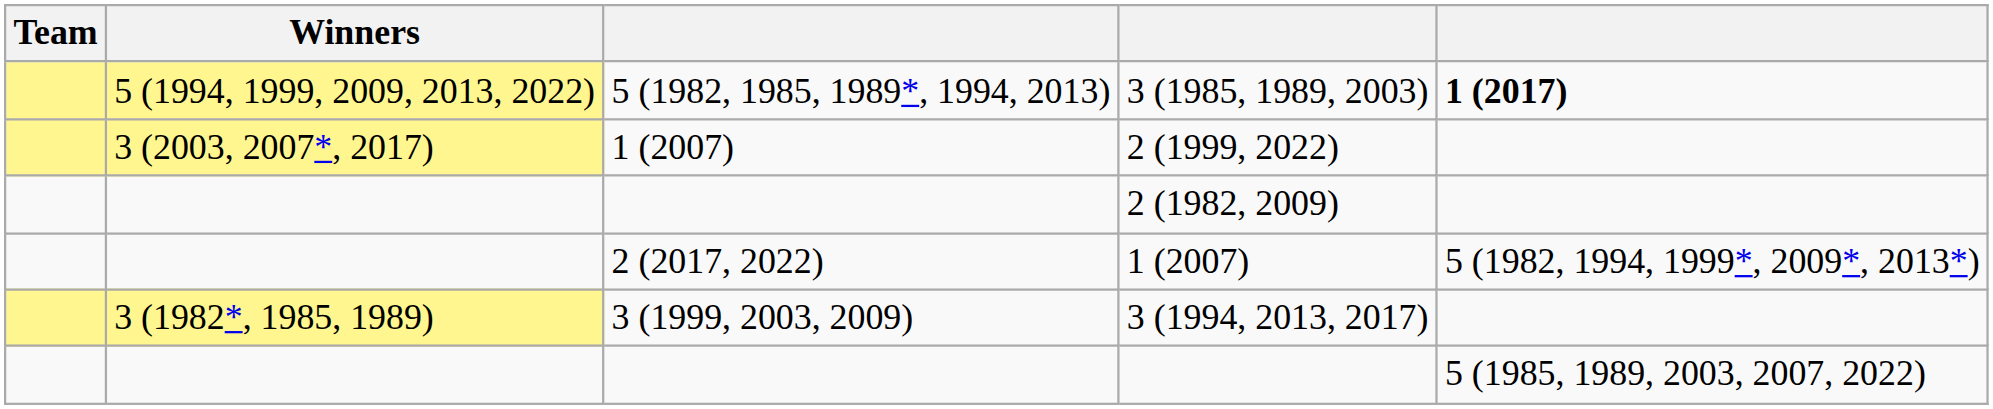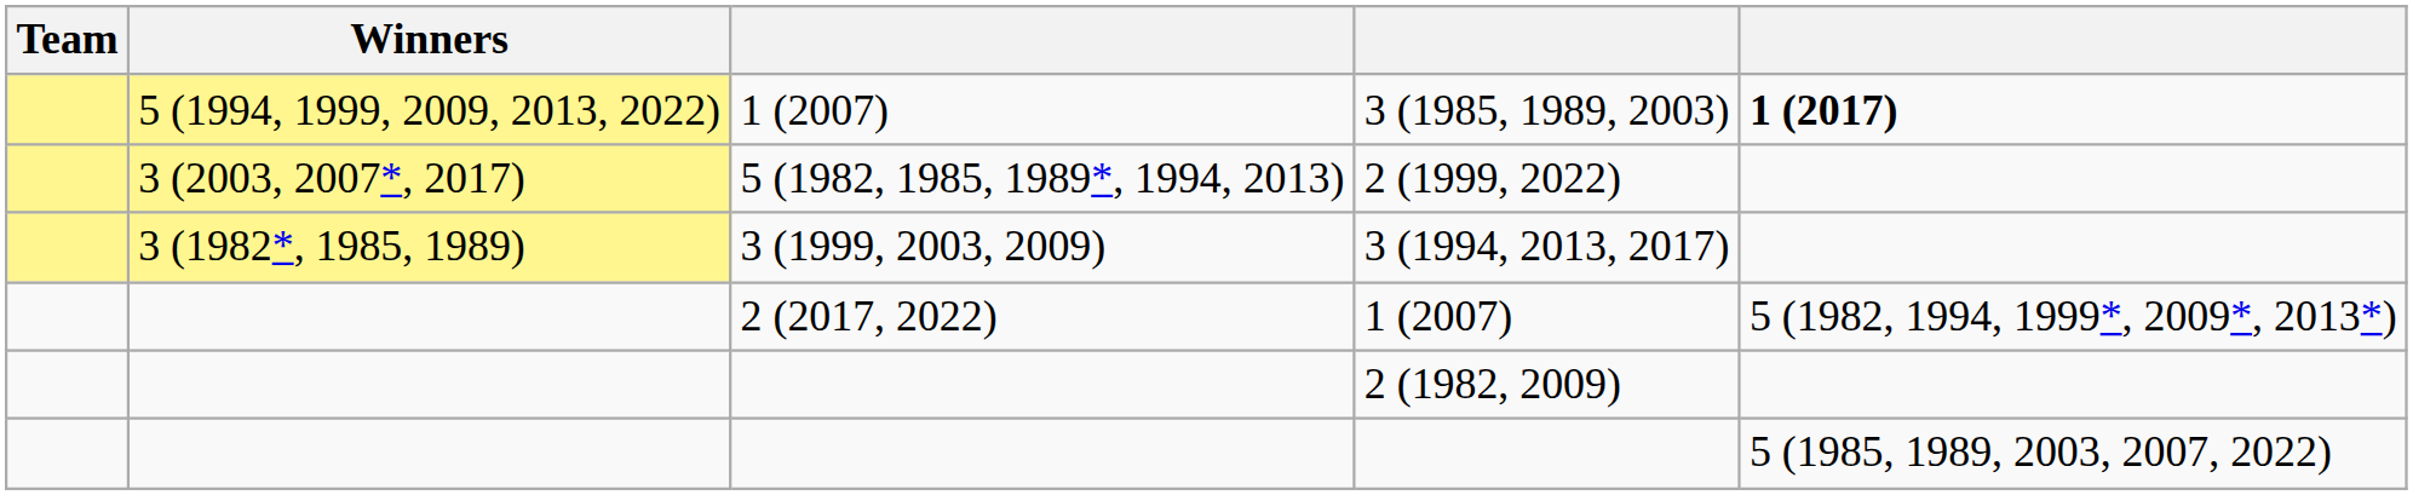3 (1985, 1989, 2003) | column 3: 5 (1982, 1985, 1989*, 1994, 2013) -> 1 (2007)
2 (1999, 2022) | column 3: 1 (2007) -> 5 (1982, 1985, 1989*, 1994, 2013)
rows swapped: 3 (1994, 2013, 2017) <-> 2 (1982, 2009)
